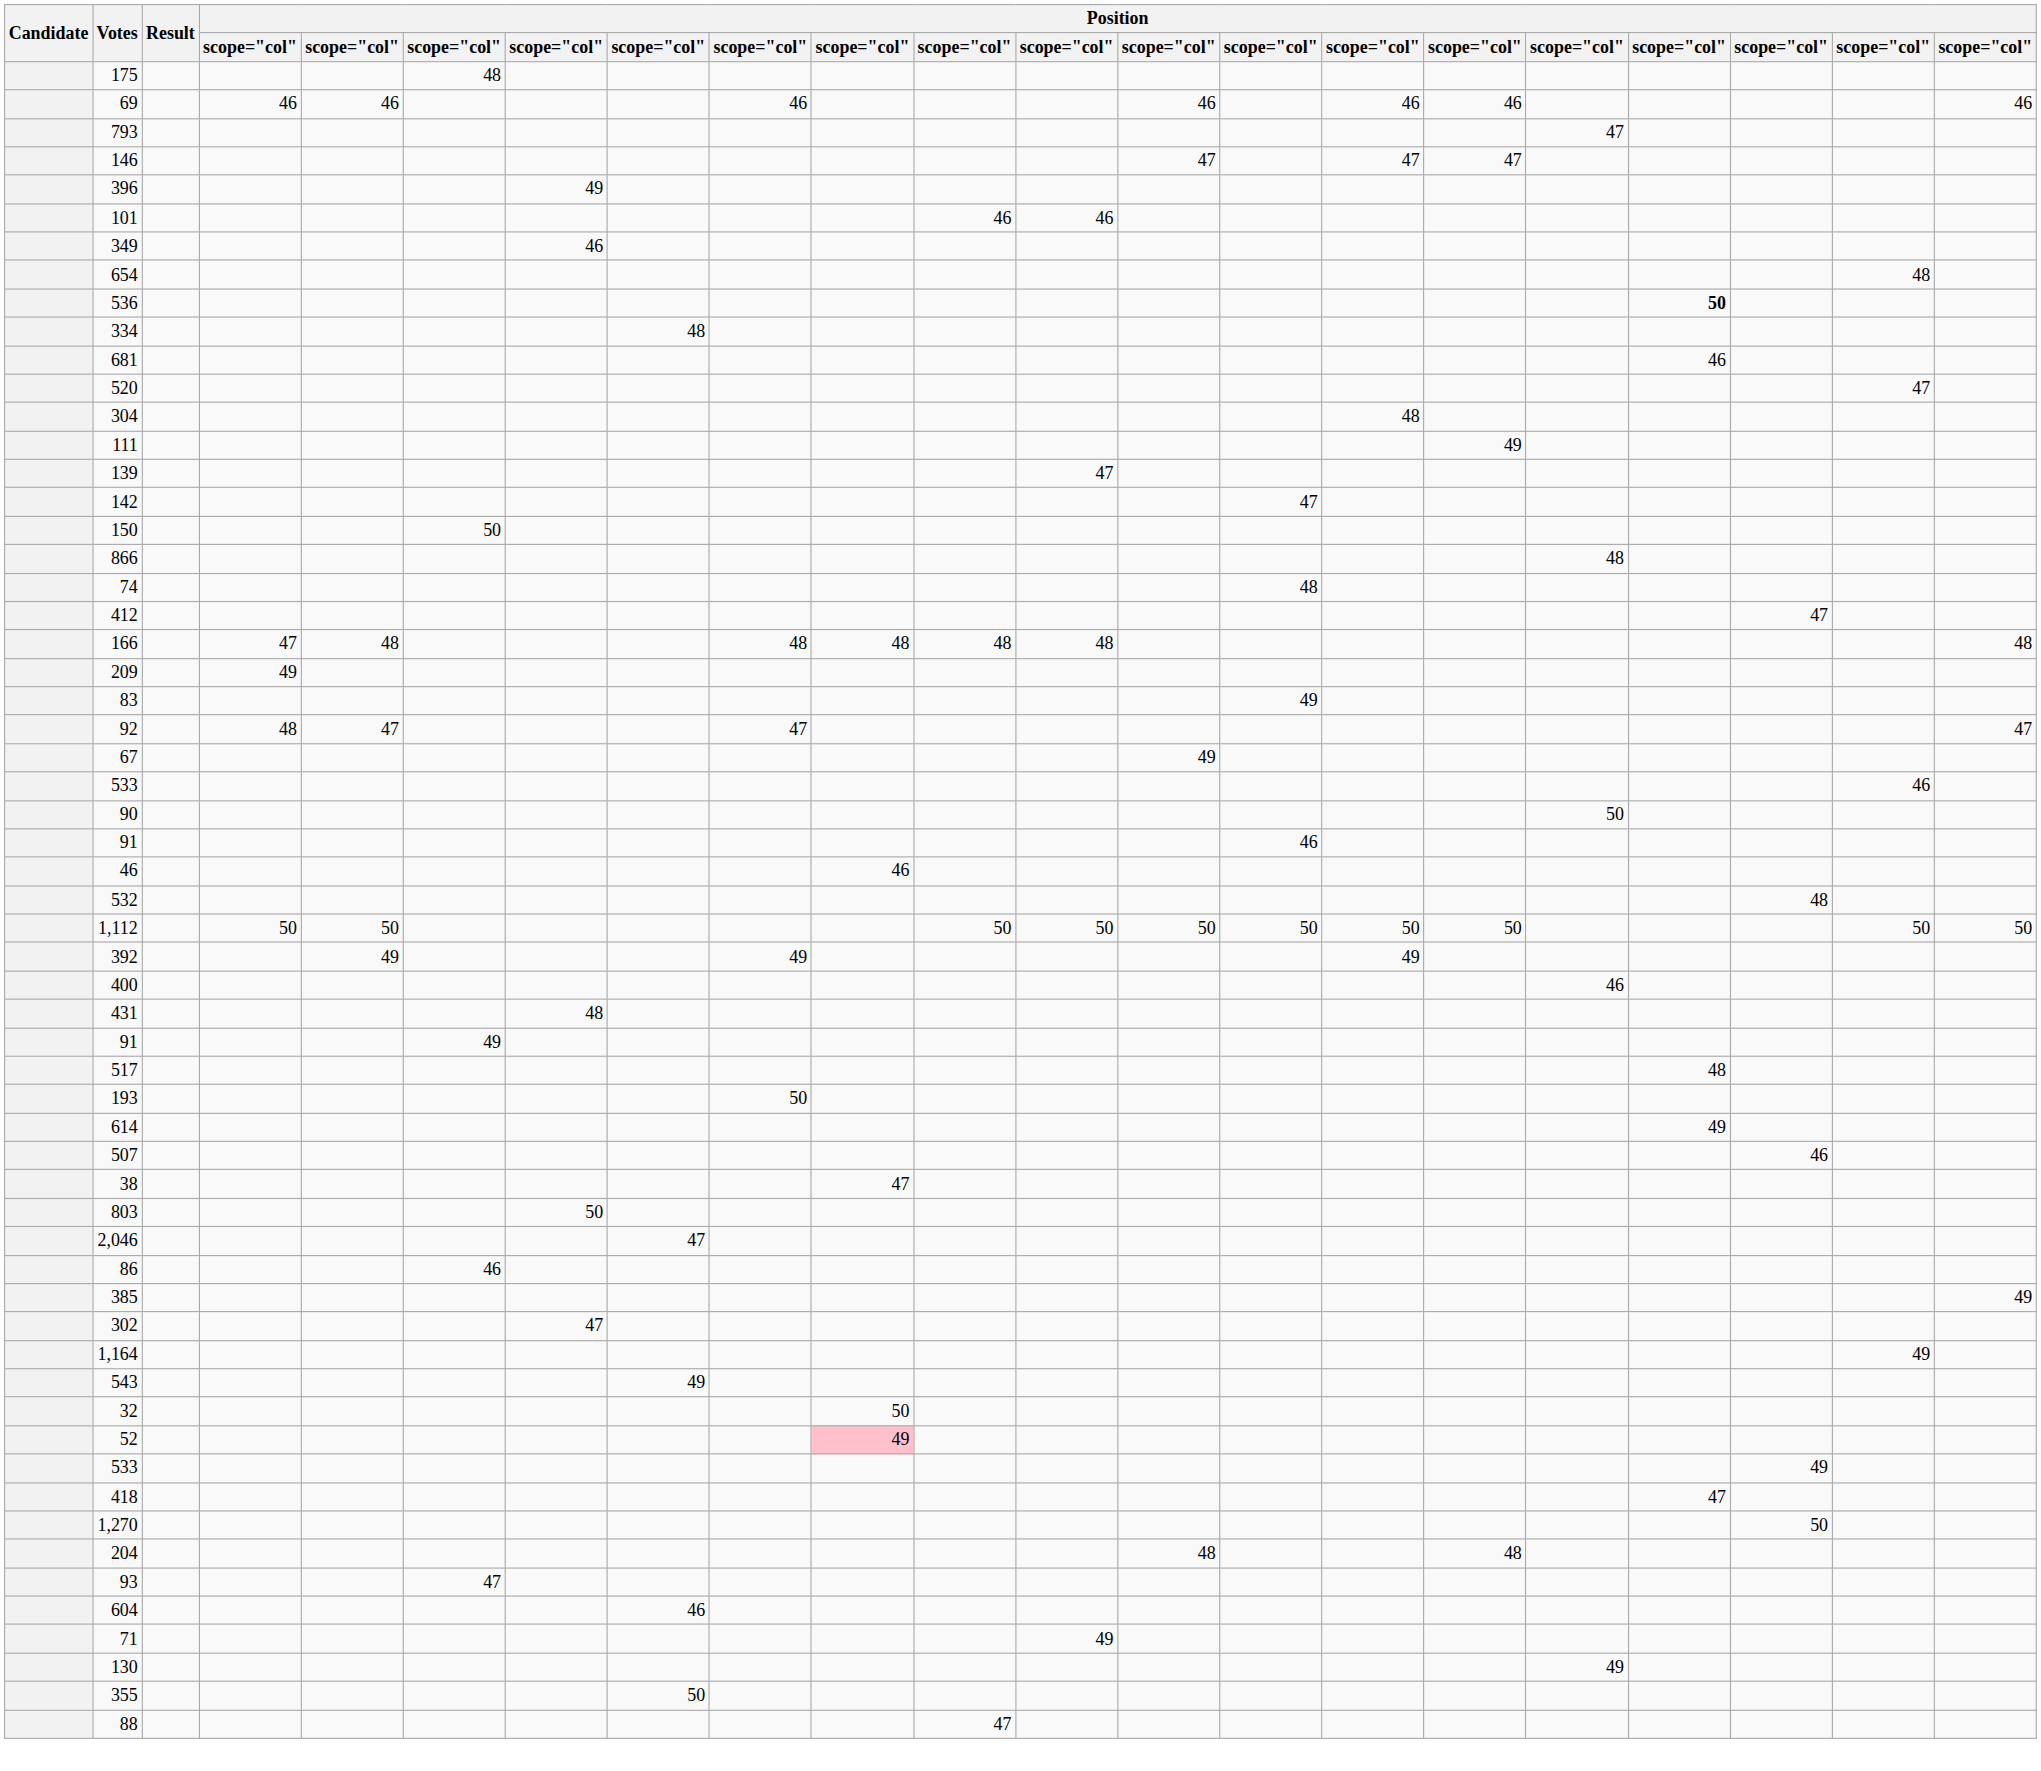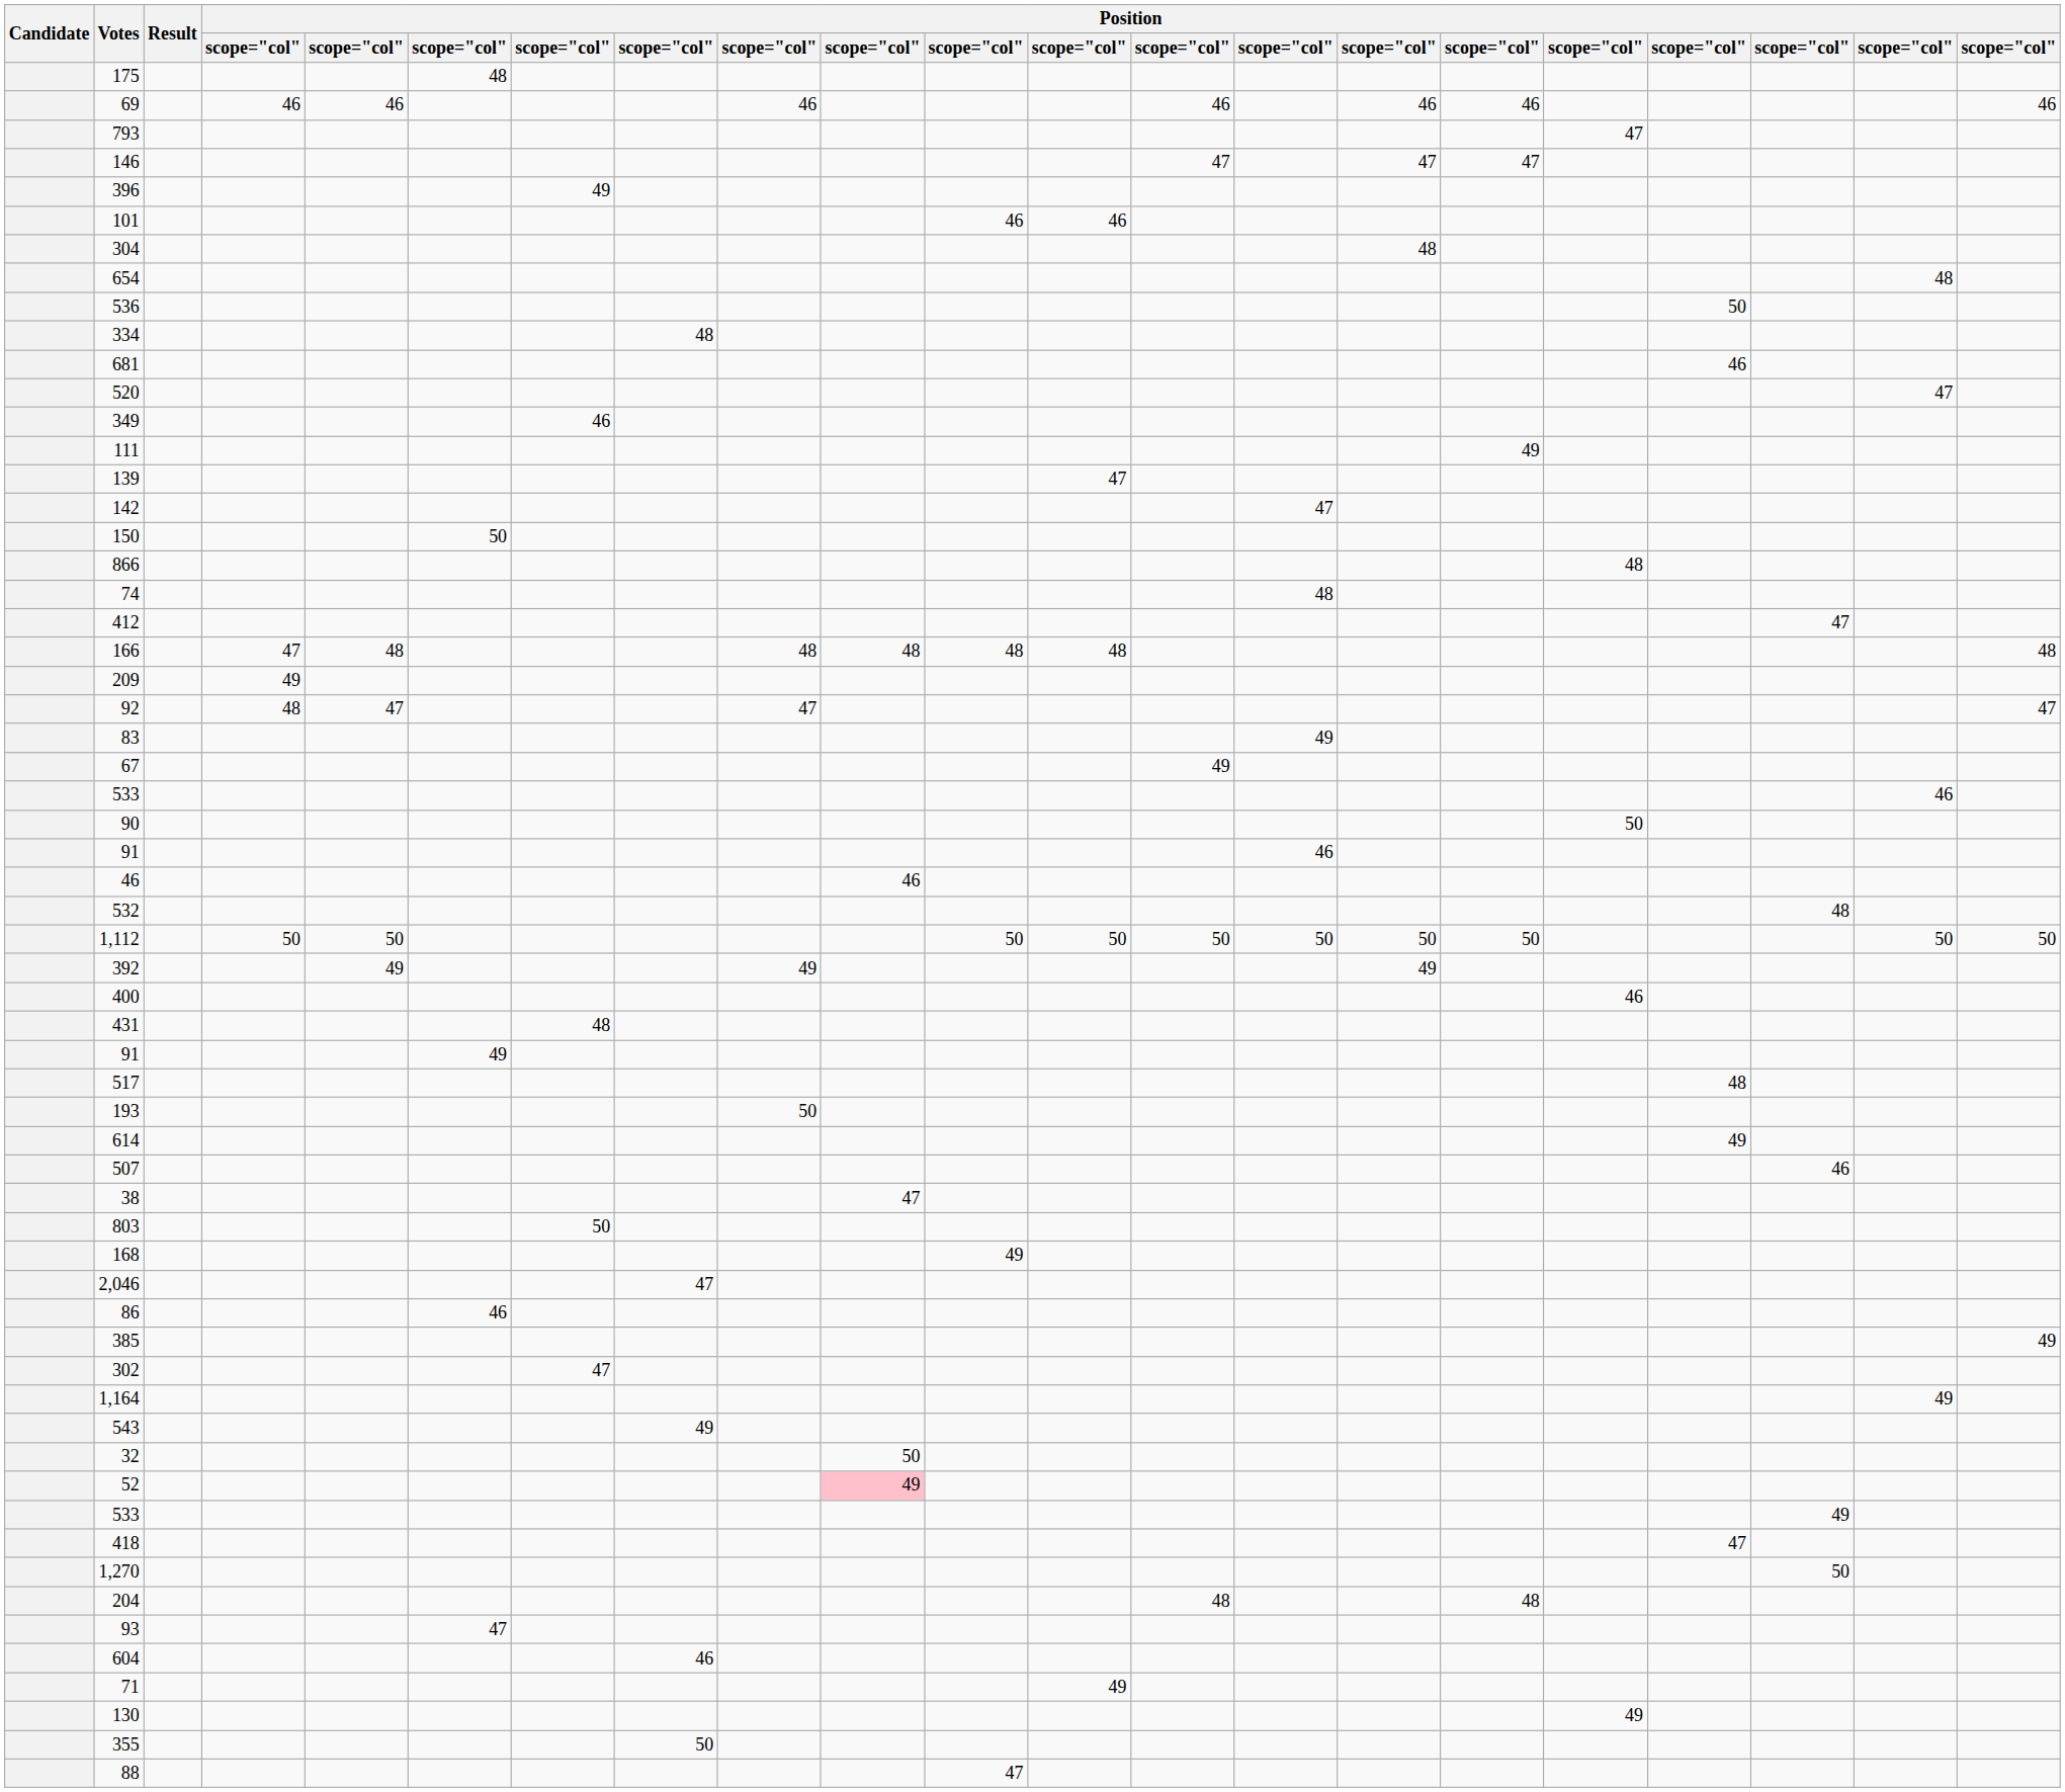rows swapped: 304 <-> 349
536 | column 18: bold -> normal
rows swapped: 92 <-> 83
+ row: 168 | 49
